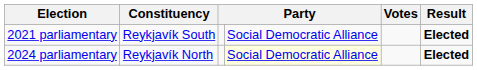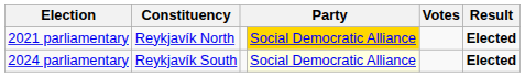2021 parliamentary | Constituency: Reykjavík South -> Reykjavík North
2021 parliamentary | column 4: no background -> gold background
2024 parliamentary | Constituency: Reykjavík North -> Reykjavík South
